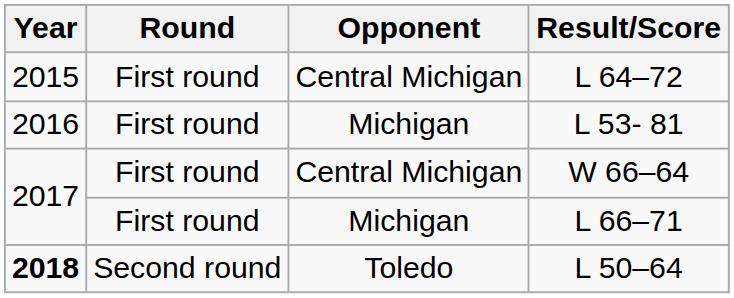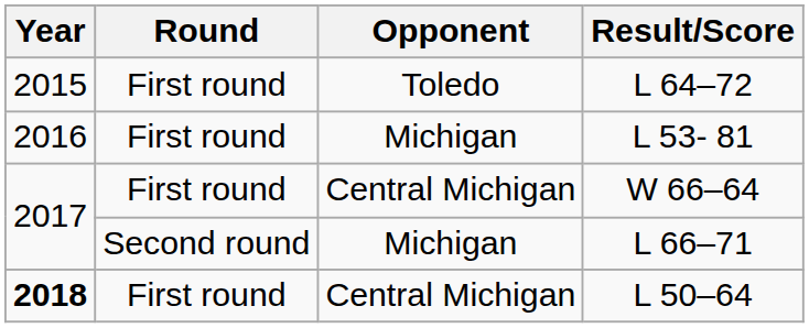L 64–72 | Opponent: Central Michigan -> Toledo
L 66–71 | Round: First round -> Second round
L 50–64 | Round: Second round -> First round
L 50–64 | Opponent: Toledo -> Central Michigan
